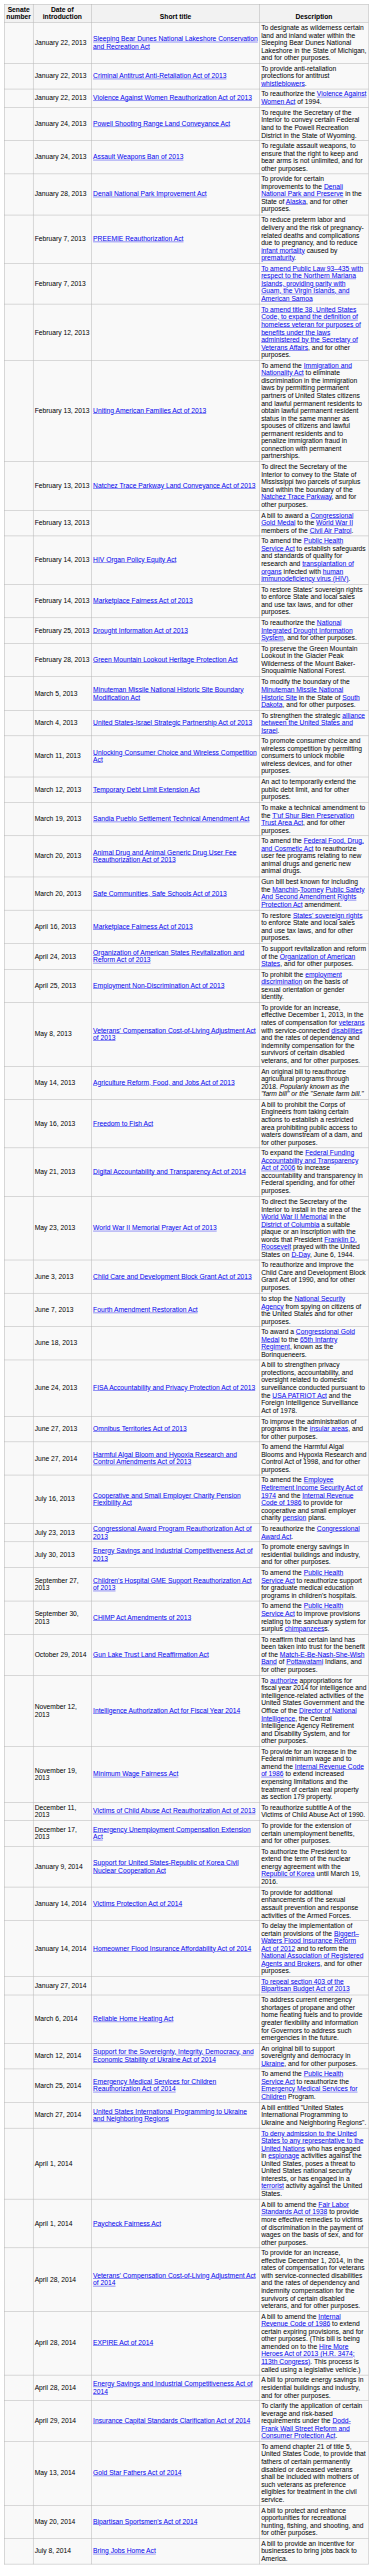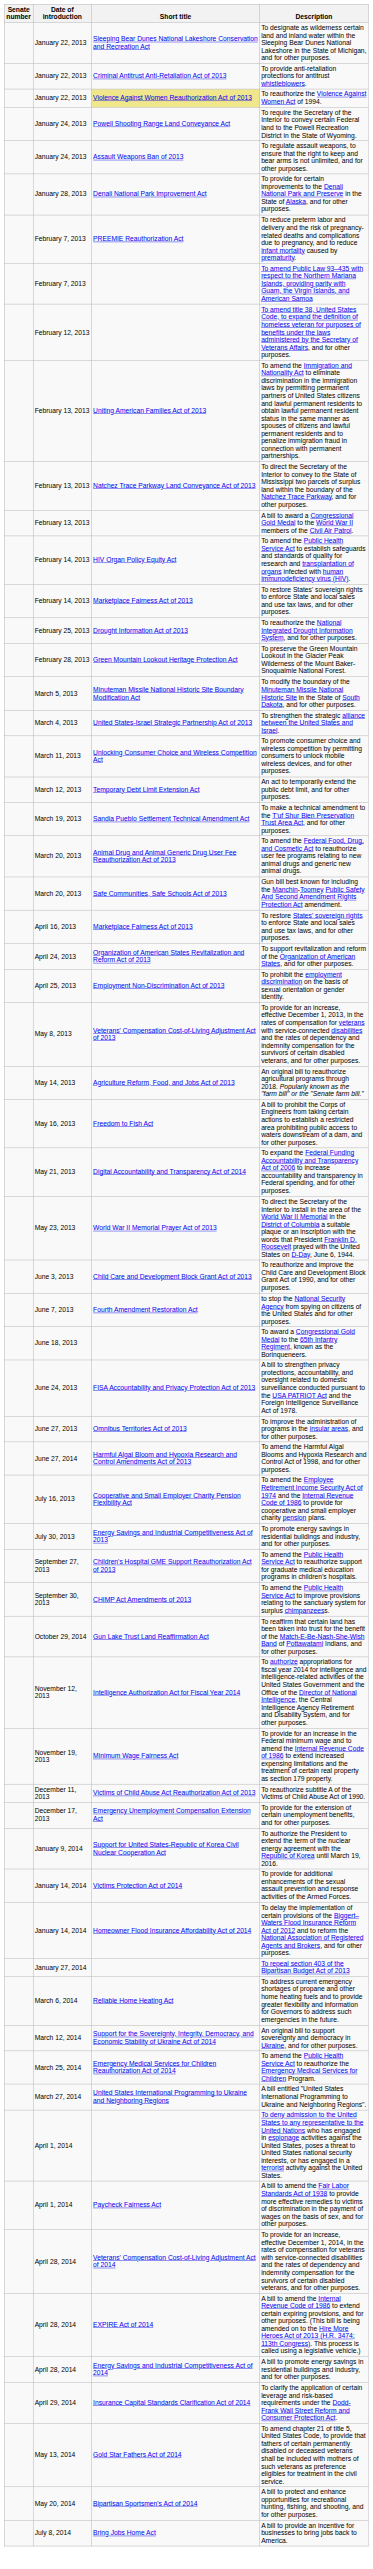To reauthorize the Violence Against Women Act of 1994. | Short title: no background -> khaki background
- row: July 23, 2013 | Congressional Award Program Reauthorization Act of 2013 | To reauthorize the Congressional Award Act.
